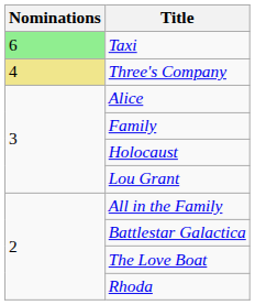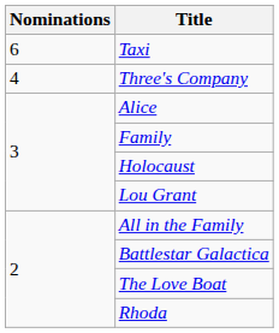Taxi | Nominations: lightgreen background -> no background
Three's Company | Nominations: khaki background -> no background
